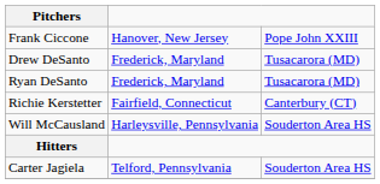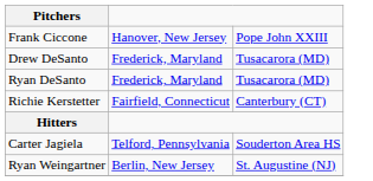- row: Will McCausland | Harleysville, Pennsylvania | Souderton Area HS
+ row: Ryan Weingartner | Berlin, New Jersey | St. Augustine (NJ)
